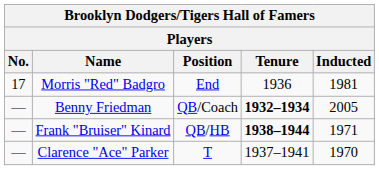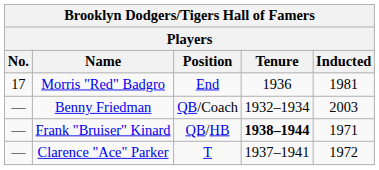Benny Friedman | Tenure: bold -> normal
Benny Friedman | Inducted: 2005 -> 2003
Clarence "Ace" Parker | Inducted: 1970 -> 1972
